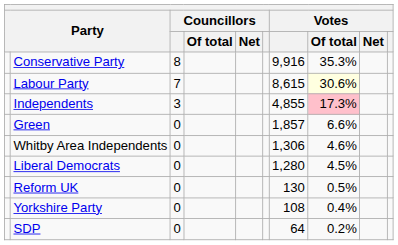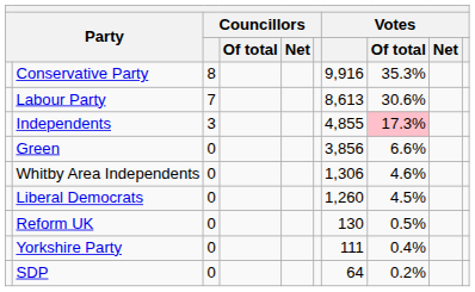Labour Party | column 7: 8,615 -> 8,613
Labour Party | Votes / Of total: lightyellow background -> no background
Green | column 7: 1,857 -> 3,856
Liberal Democrats | column 7: 1,280 -> 1,260
Yorkshire Party | column 7: 108 -> 111
